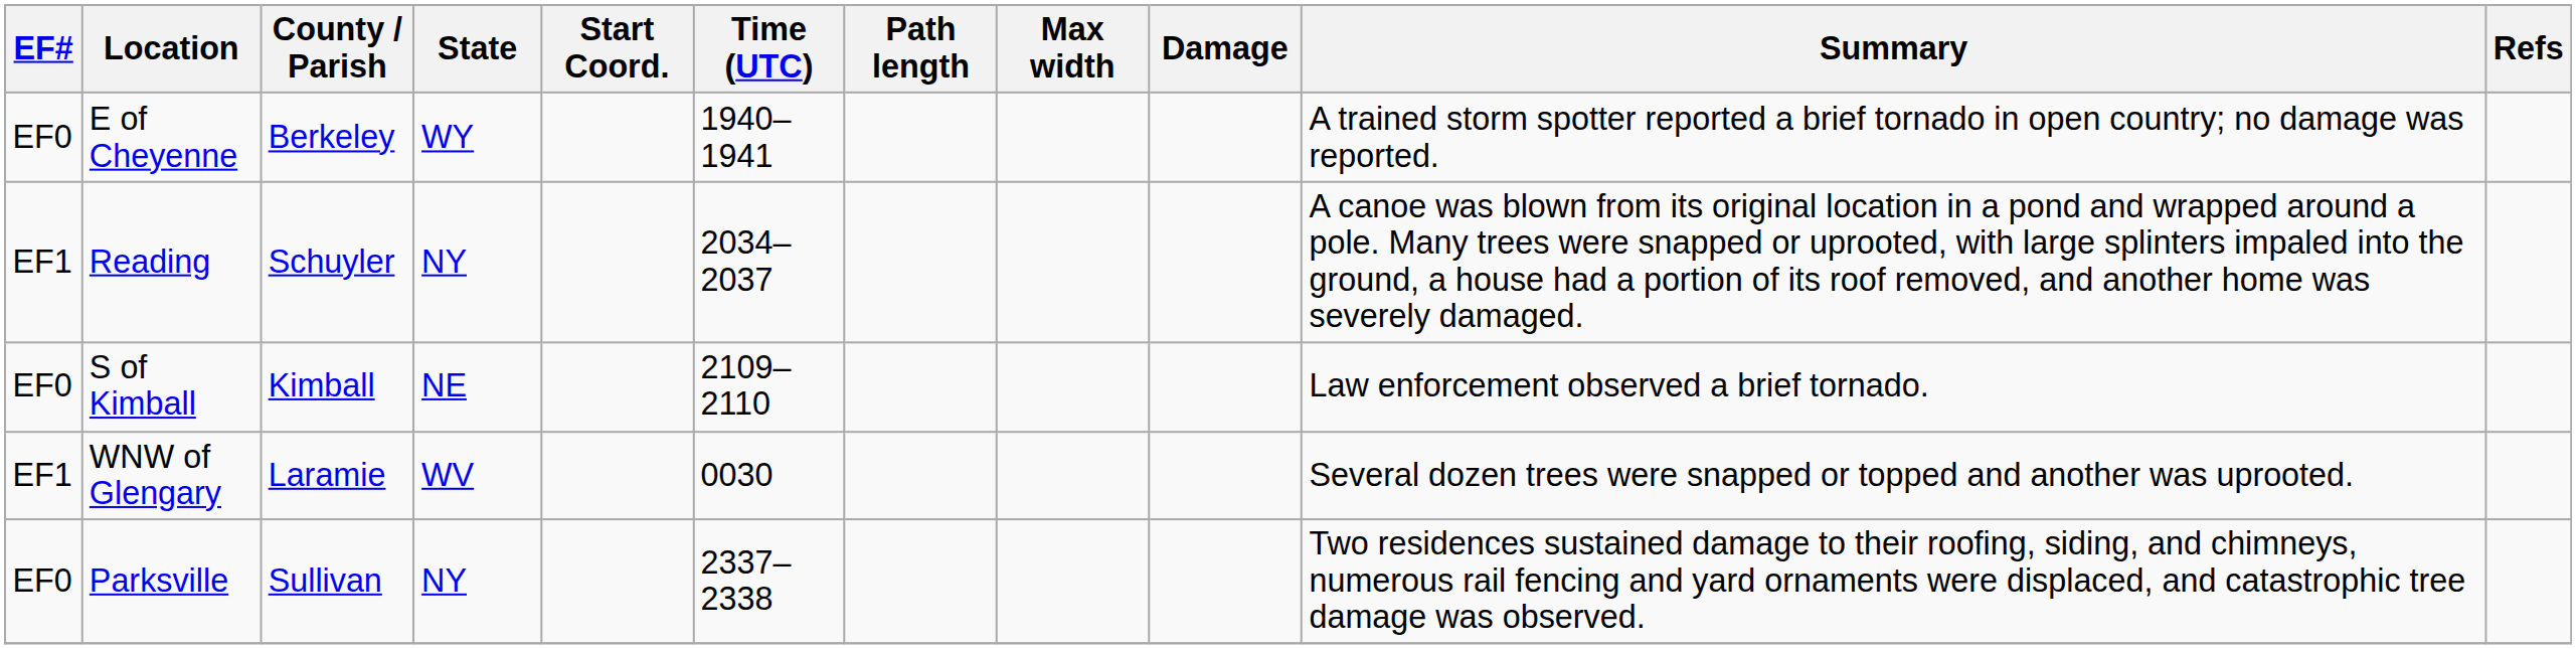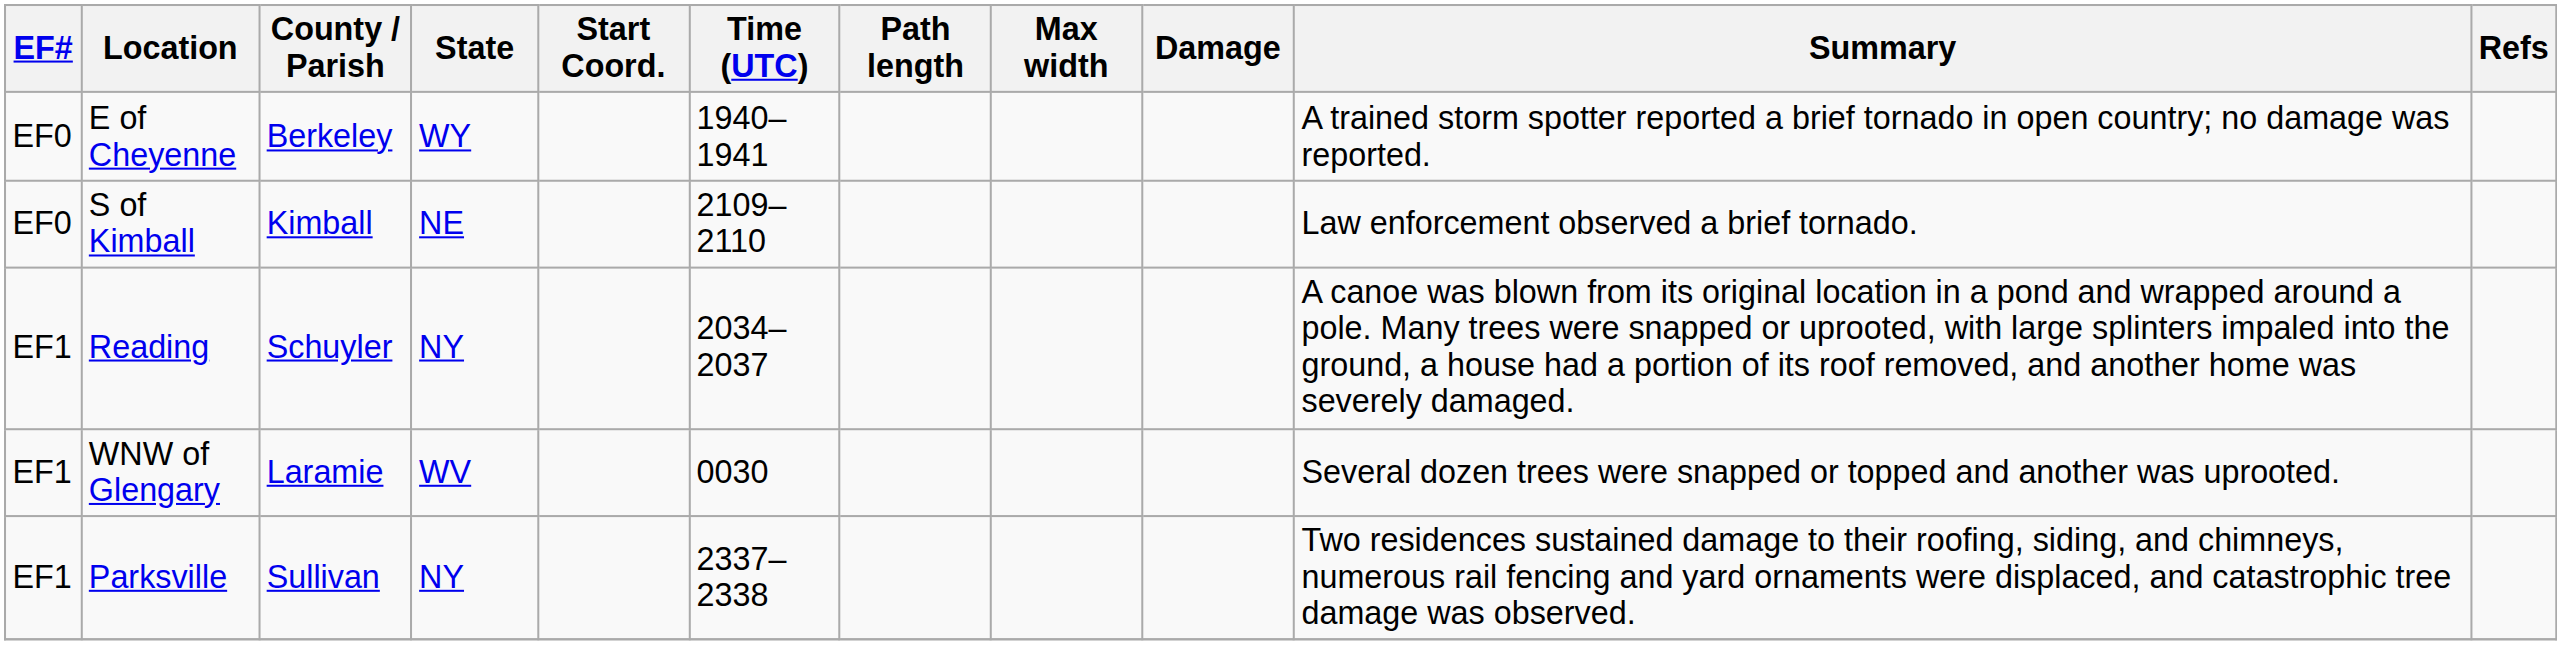rows swapped: Reading <-> S of Kimball
Parksville | EF#: EF0 -> EF1
